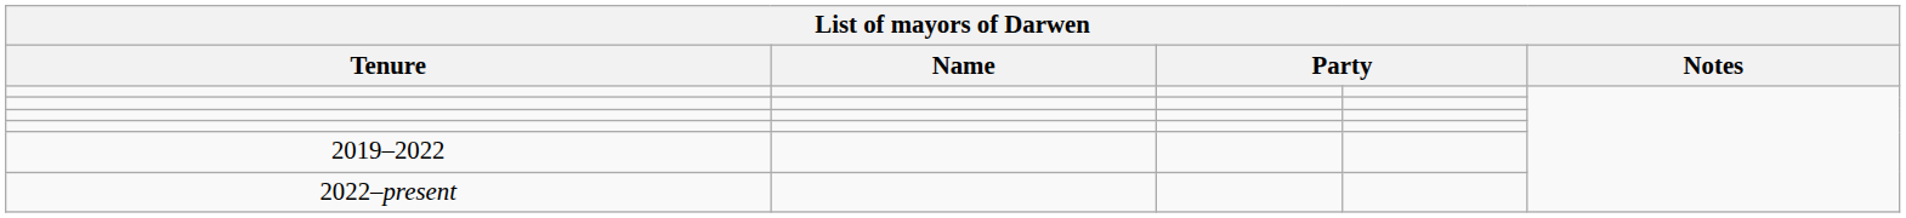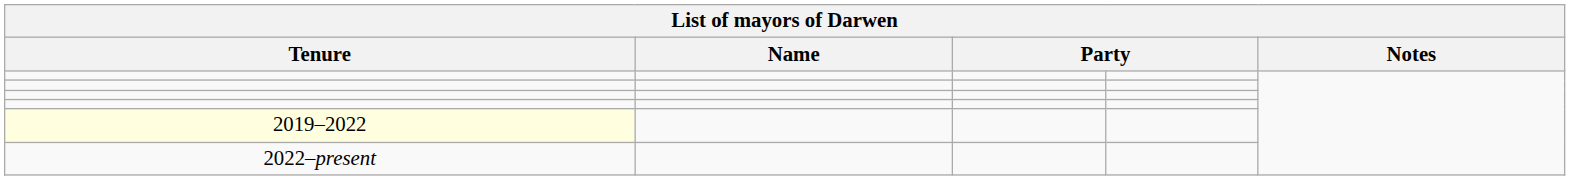2019–2022 | Tenure: no background -> lightyellow background
